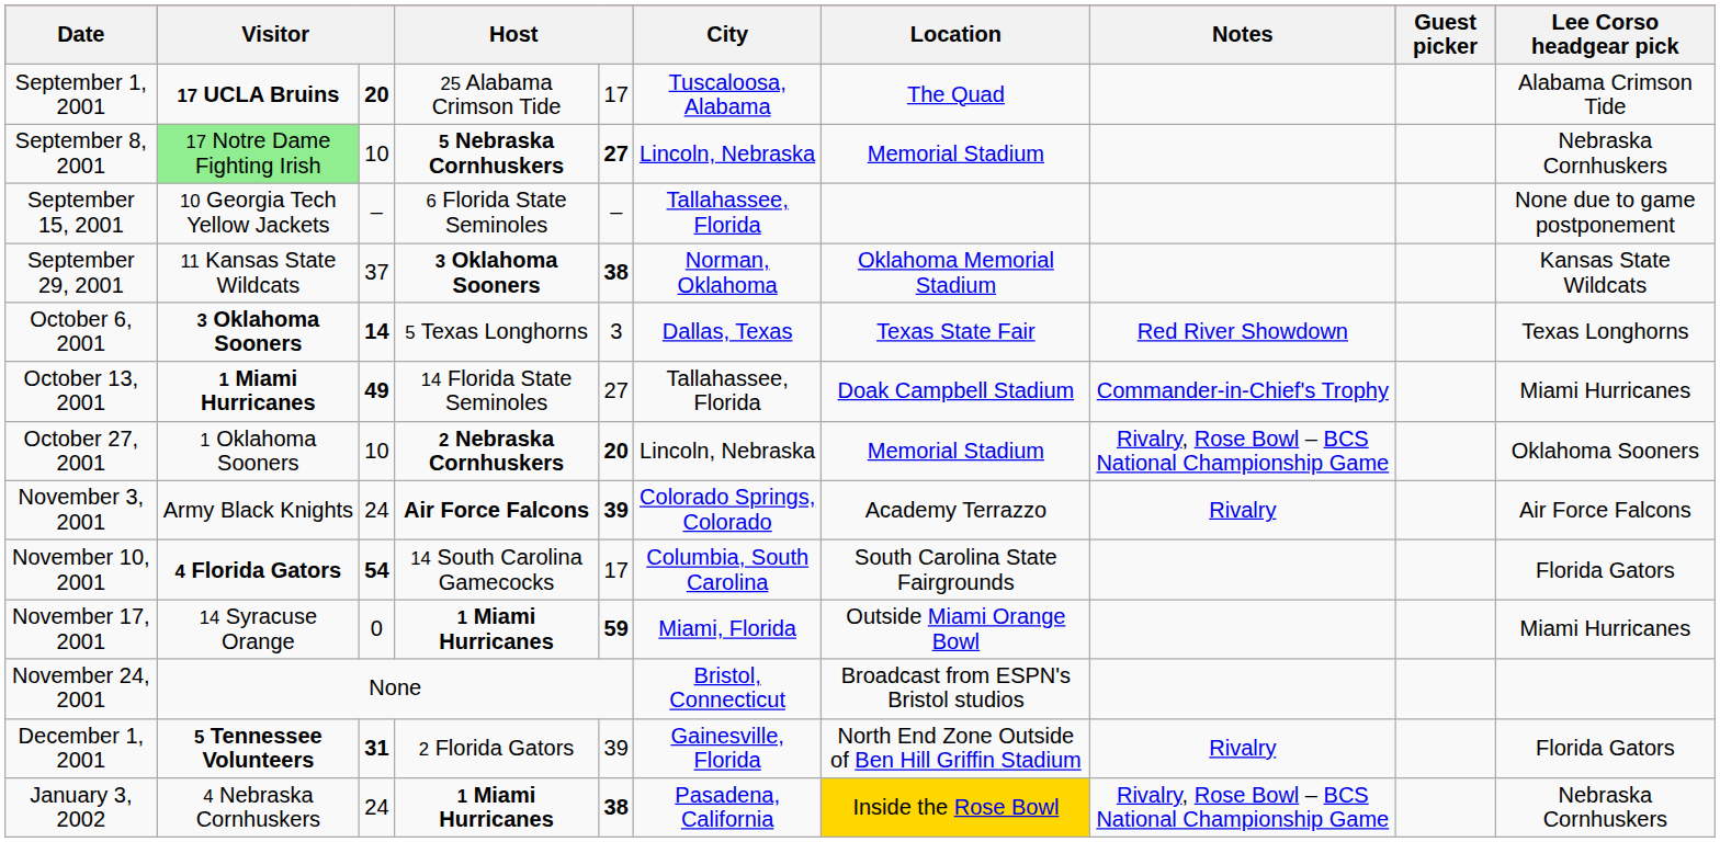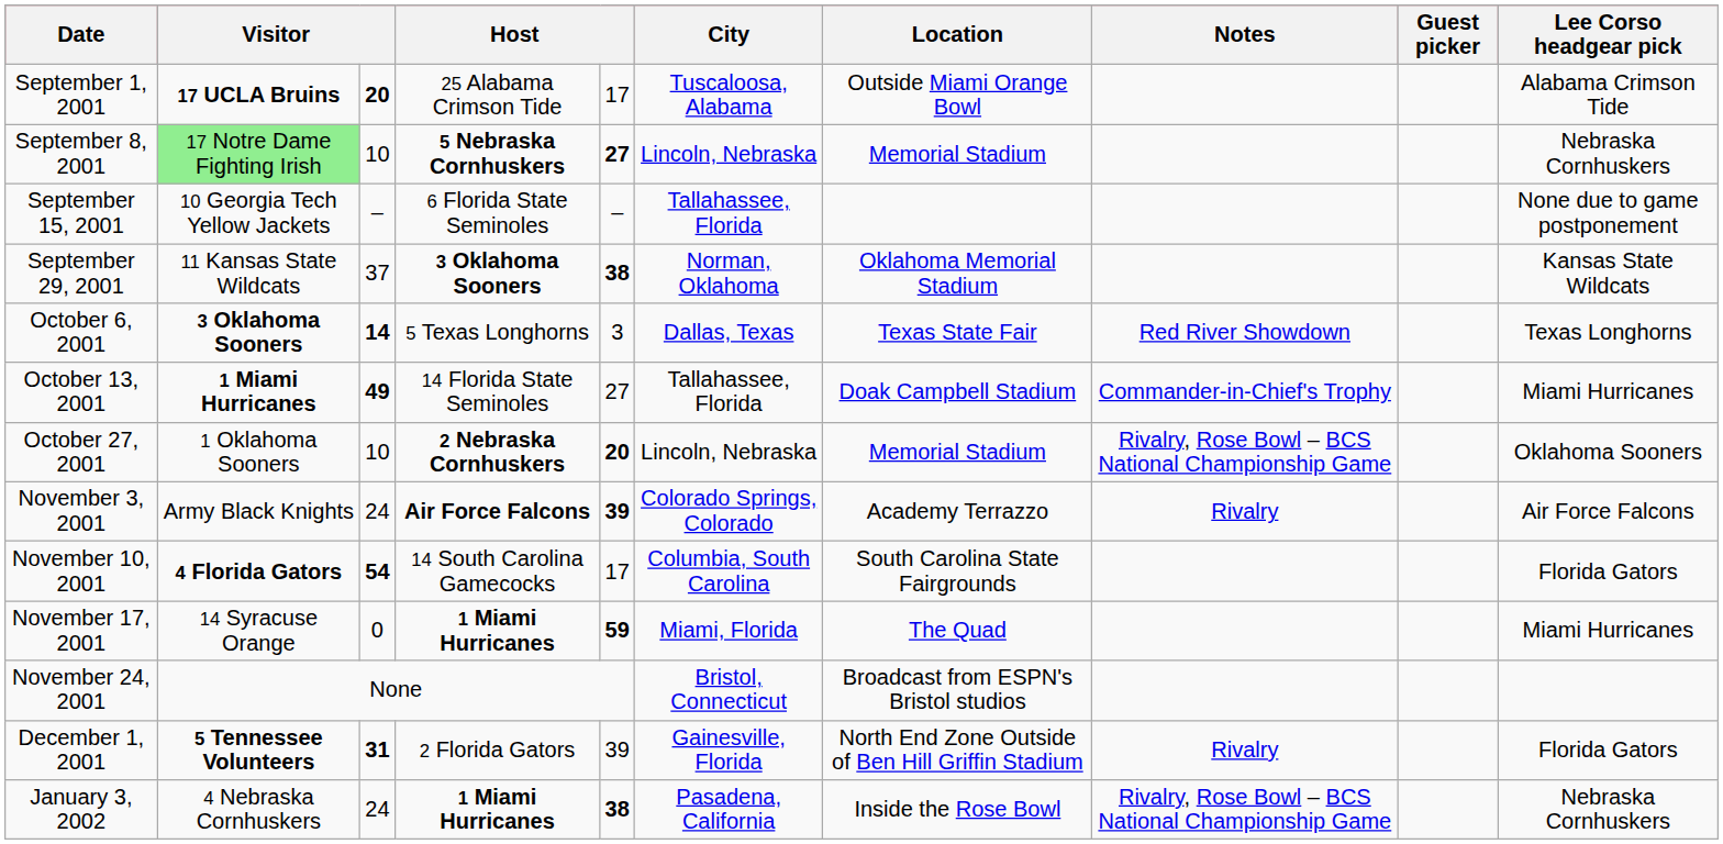September 1, 2001 | Location: The Quad -> Outside Miami Orange Bowl
November 17, 2001 | Location: Outside Miami Orange Bowl -> The Quad
January 3, 2002 | Location: gold background -> no background
